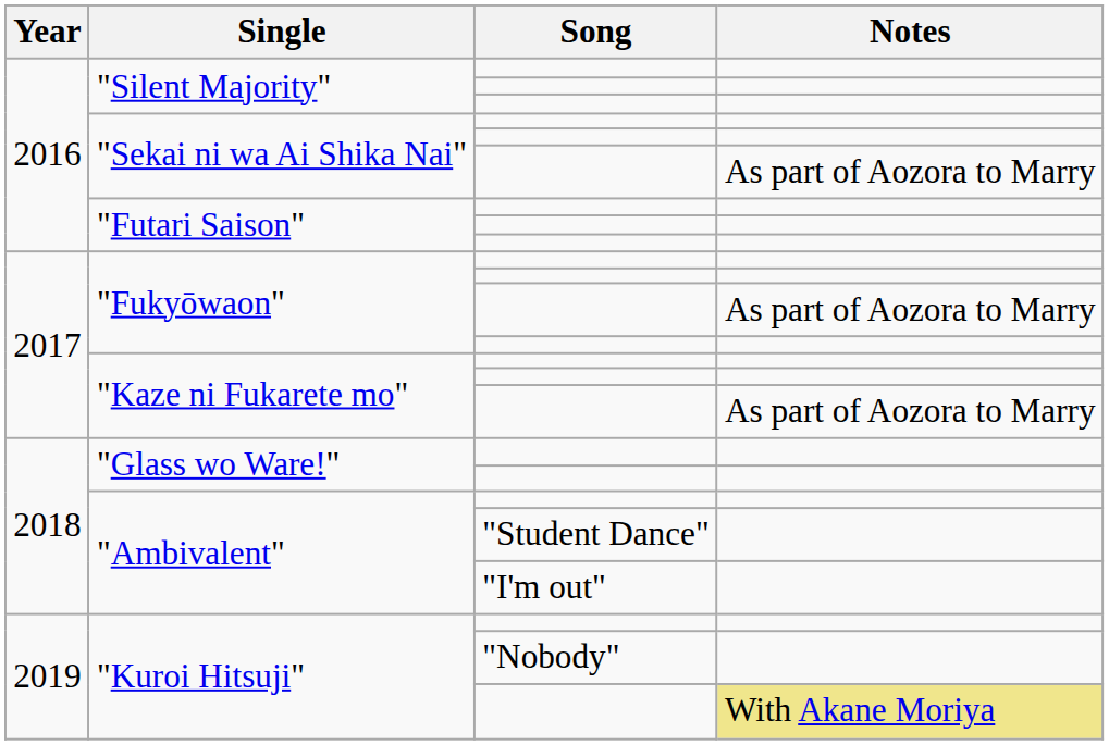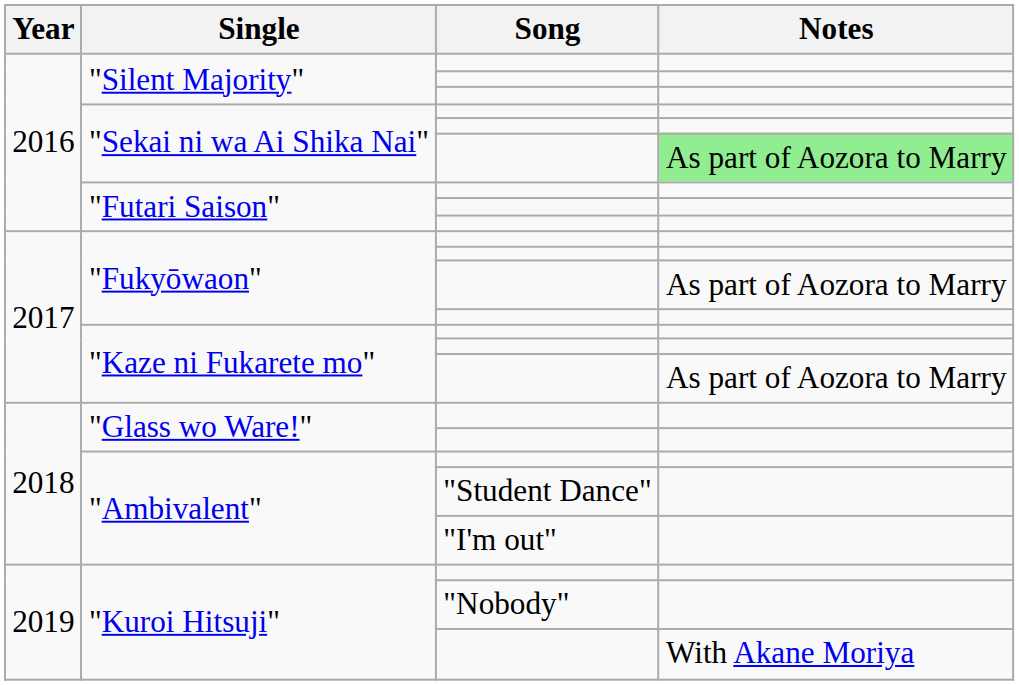"Sekai ni wa Ai Shika Nai" / As part of Aozora to Marry | Notes: no background -> lightgreen background
"Kuroi Hitsuji" / With Akane Moriya | Notes: khaki background -> no background
